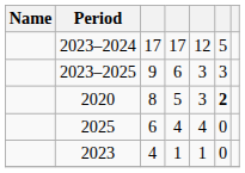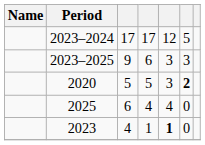2020 | column 3: 8 -> 5
2023 | column 5: normal -> bold
